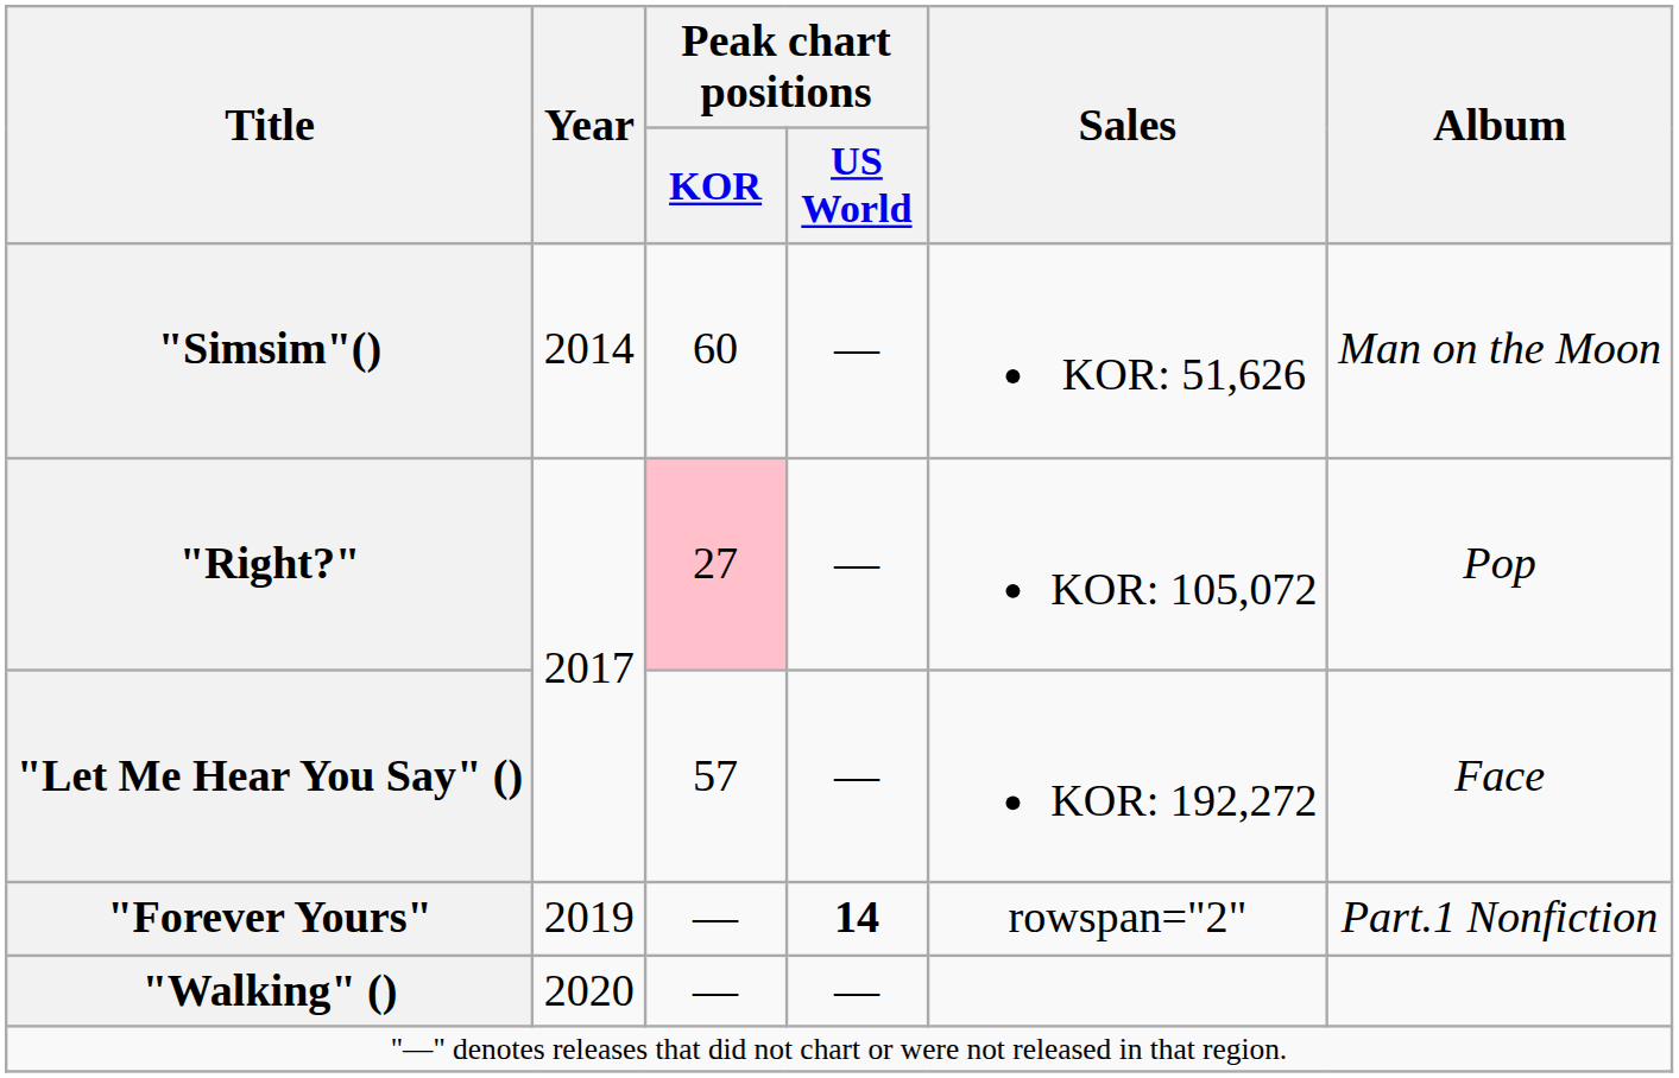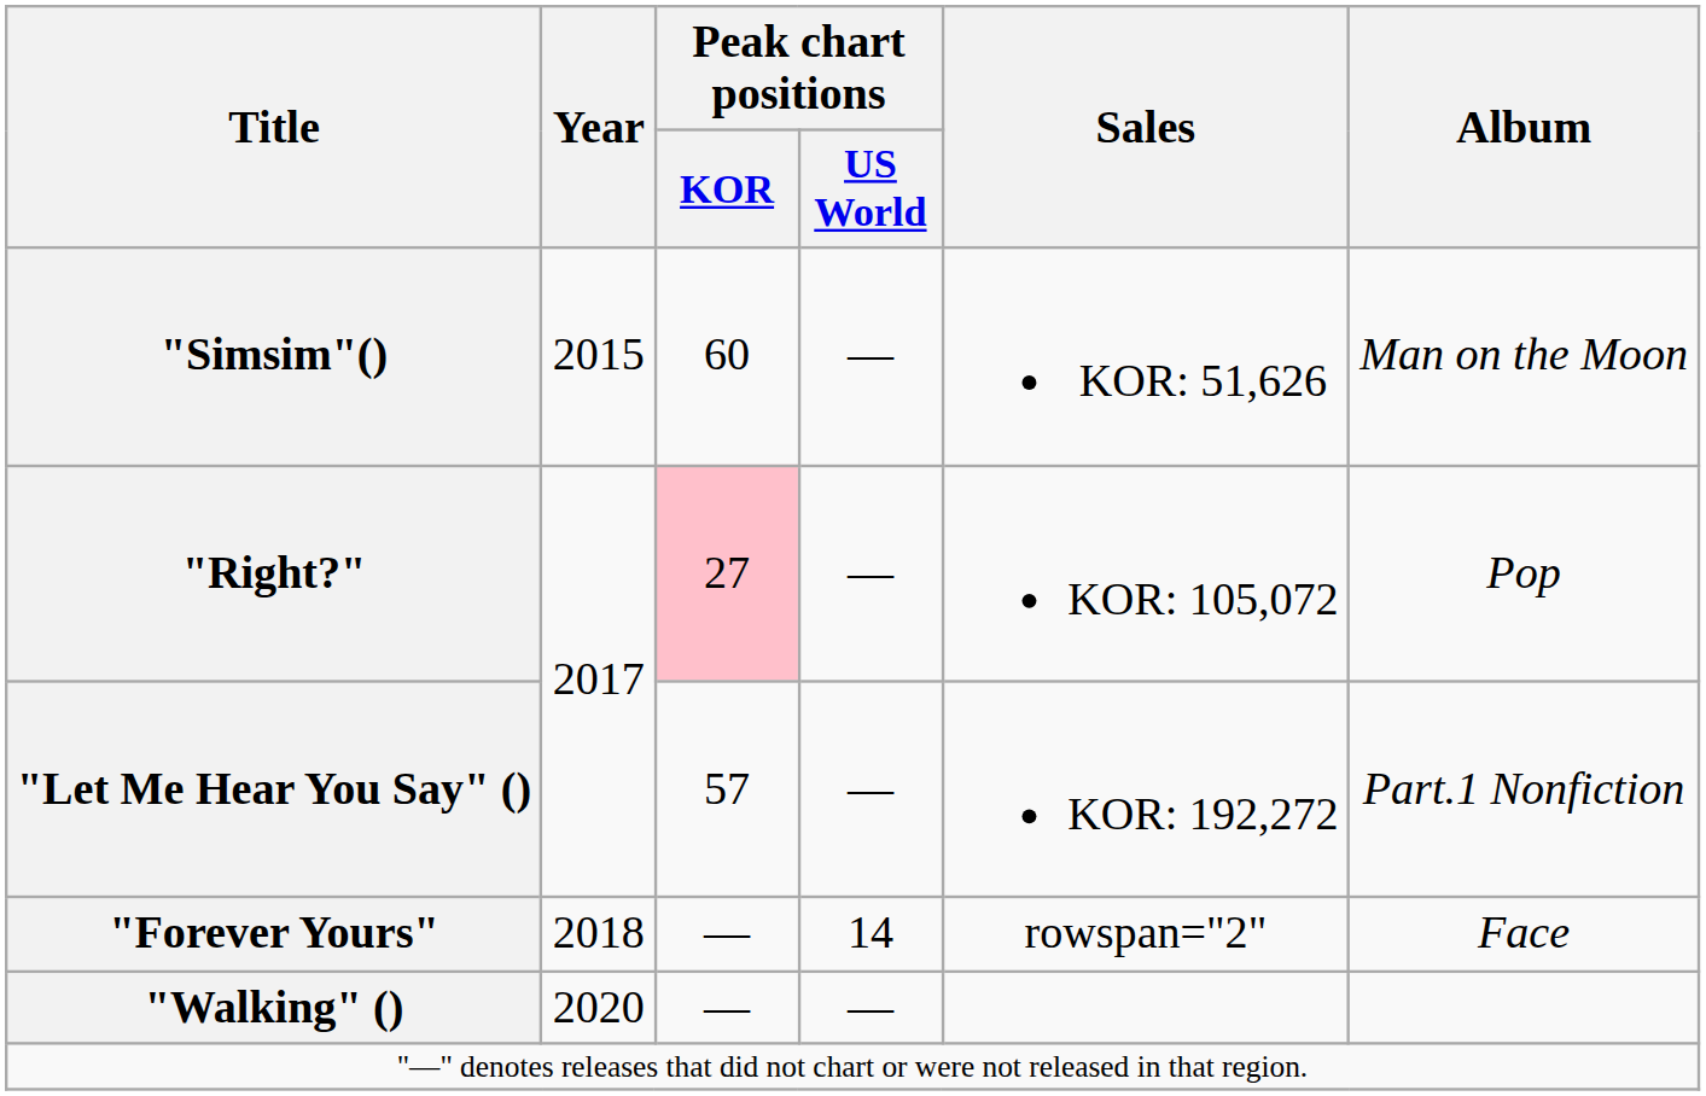"Simsim"() | Year: 2014 -> 2015
"Let Me Hear You Say" () | Album: Face -> Part.1 Nonfiction
"Forever Yours" | Year: 2019 -> 2018
"Forever Yours" | Peak chart positions / US World: bold -> normal
"Forever Yours" | Album: Part.1 Nonfiction -> Face
